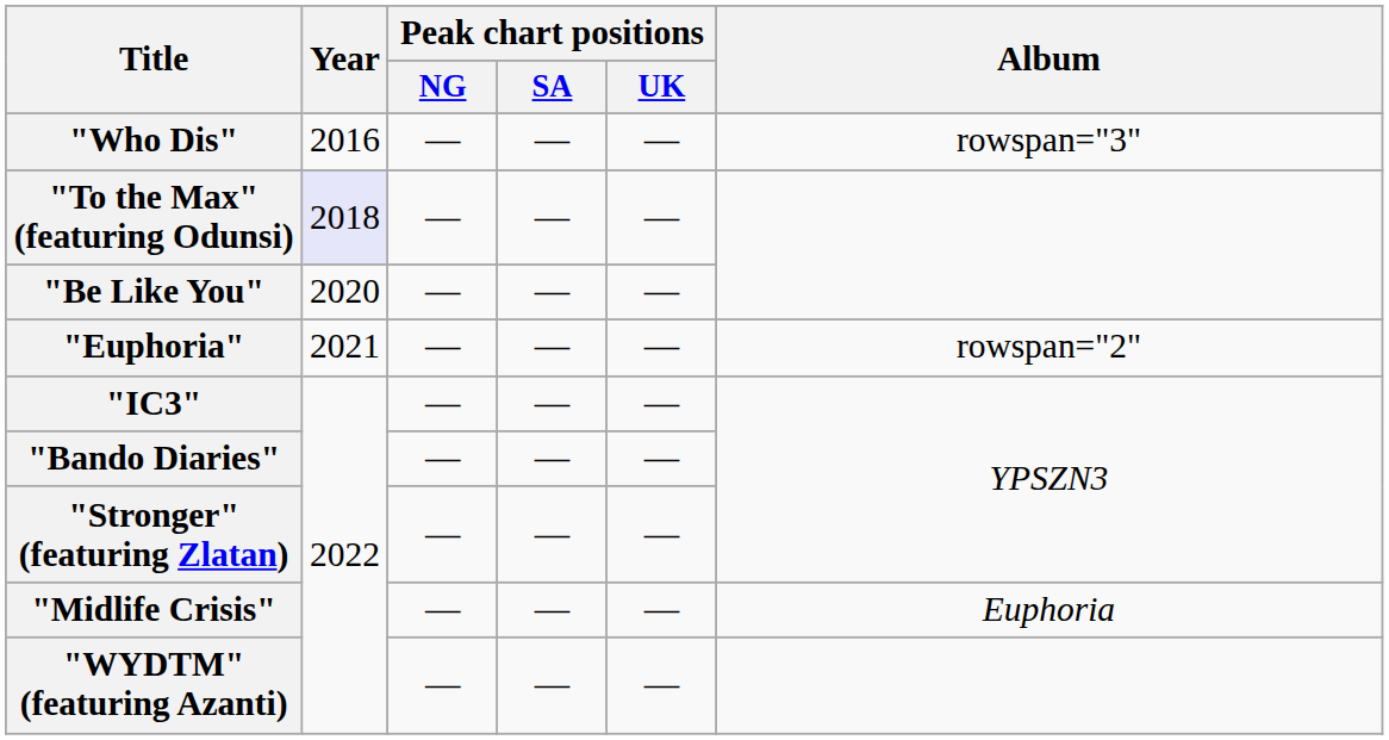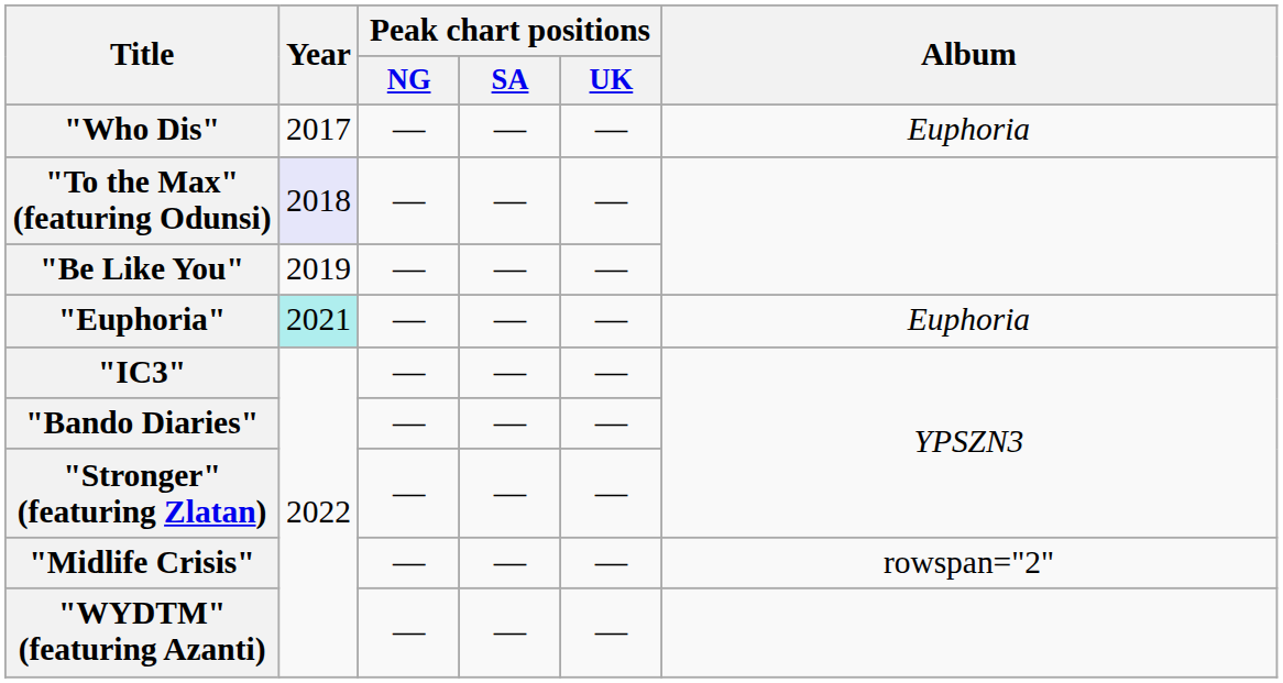"Who Dis" | Year: 2016 -> 2017
"Who Dis" | Album: rowspan="3" -> Euphoria
"Be Like You" | Year: 2020 -> 2019
"Euphoria" | Year: no background -> paleturquoise background
"Euphoria" | Album: rowspan="2" -> Euphoria
"Midlife Crisis" | Album: Euphoria -> rowspan="2"
